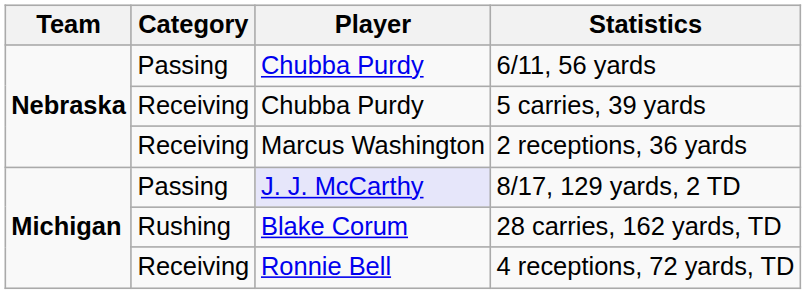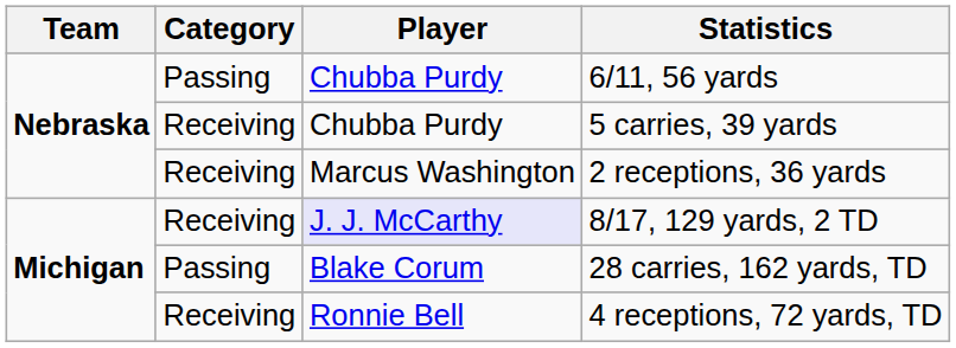8/17, 129 yards, 2 TD | Category: Passing -> Receiving
28 carries, 162 yards, TD | Category: Rushing -> Passing
